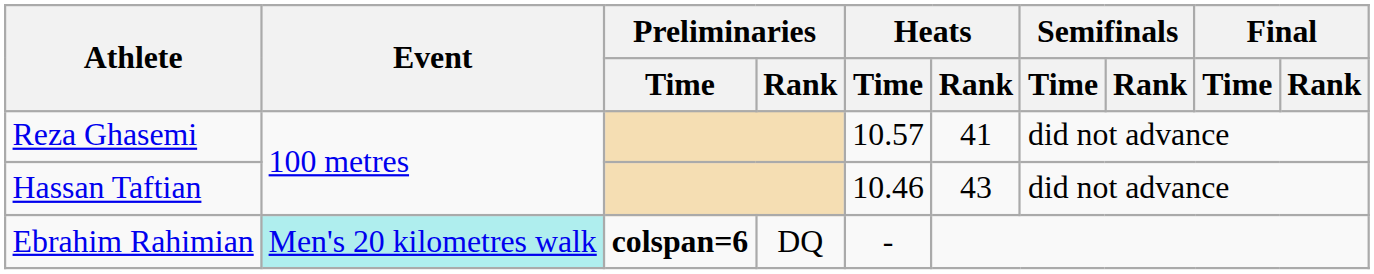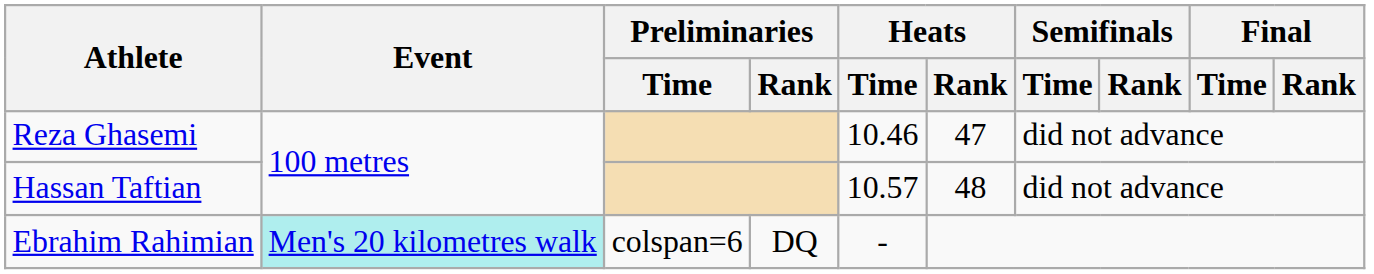Reza Ghasemi | Heats / Time: 10.57 -> 10.46
Reza Ghasemi | Heats / Rank: 41 -> 47
Hassan Taftian | Heats / Time: 10.46 -> 10.57
Hassan Taftian | Heats / Rank: 43 -> 48
Ebrahim Rahimian | Preliminaries / Time: bold -> normal
